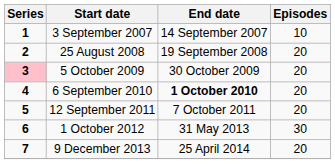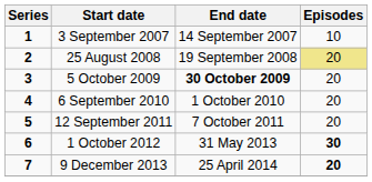25 August 2008 | Episodes: no background -> khaki background
5 October 2009 | Series: pink background -> no background
5 October 2009 | End date: normal -> bold
6 September 2010 | End date: bold -> normal
1 October 2012 | Episodes: normal -> bold
9 December 2013 | Episodes: normal -> bold
